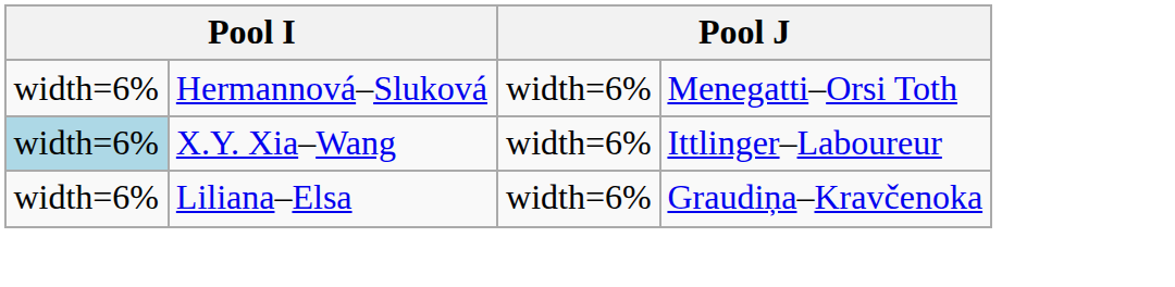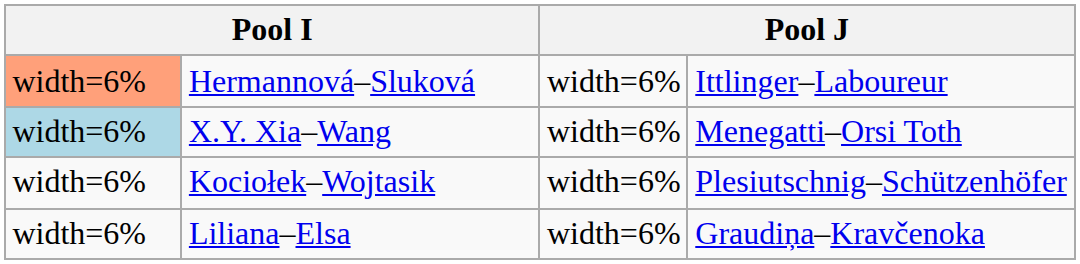Hermannová–Sluková | column 1: no background -> lightsalmon background
Hermannová–Sluková | column 4: Menegatti–Orsi Toth -> Ittlinger–Laboureur
X.Y. Xia–Wang | column 4: Ittlinger–Laboureur -> Menegatti–Orsi Toth
+ row: width=6% | Kociołek–Wojtasik | width=6% | Plesiutschnig–Schützenhöfer
